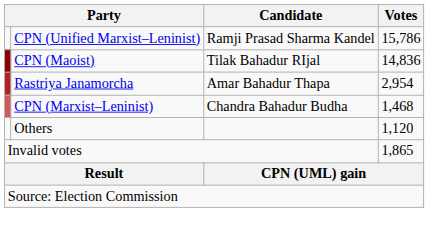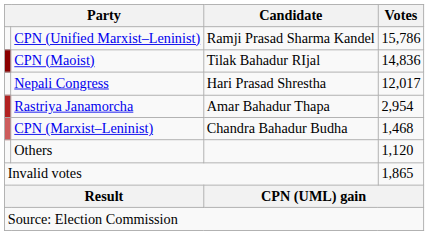+ row: Nepali Congress | Hari Prasad Shrestha | 12,017
